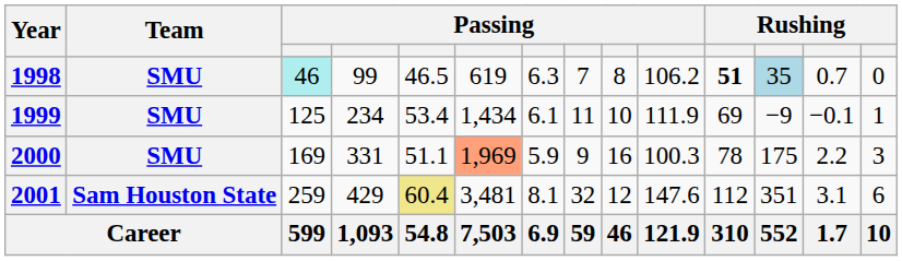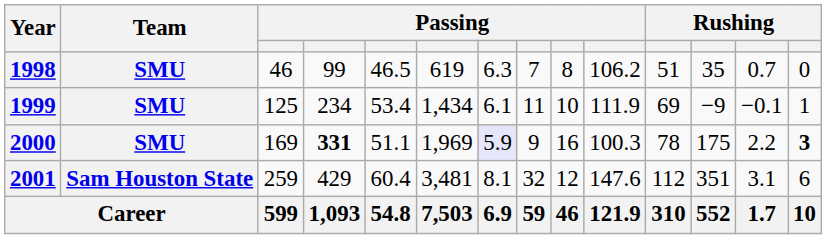1998 | column 3: paleturquoise background -> no background
1998 | column 11: bold -> normal
1998 | column 12: lightblue background -> no background
2000 | column 4: normal -> bold
2000 | column 6: lightsalmon background -> no background
2000 | column 7: no background -> lavender background
2000 | column 14: normal -> bold
2001 | column 5: khaki background -> no background
